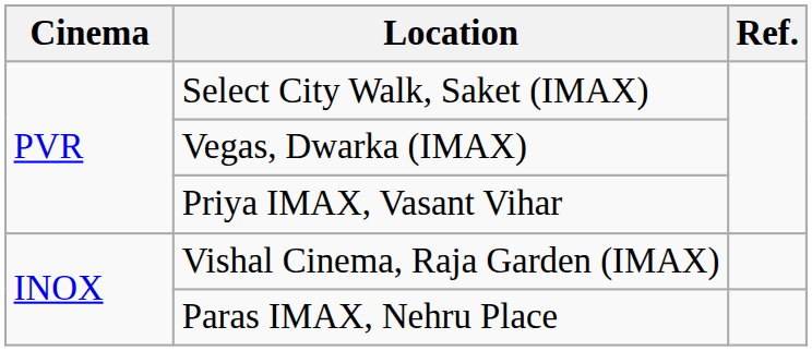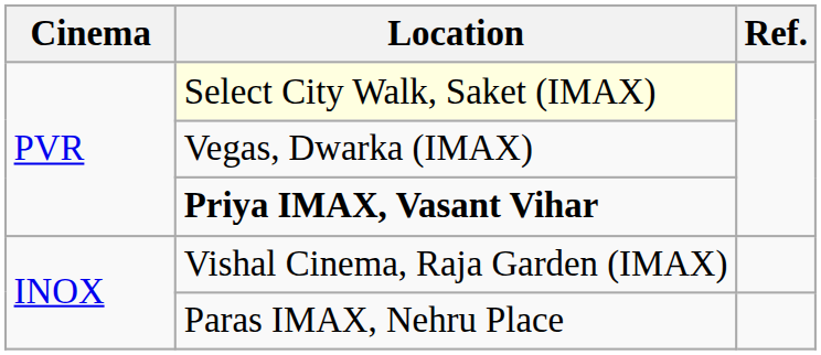Select City Walk, Saket (IMAX) | Location: no background -> lightyellow background
Priya IMAX, Vasant Vihar | Location: normal -> bold
